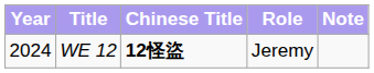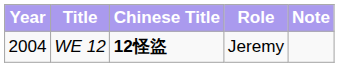WE 12 | Year: 2024 -> 2004
